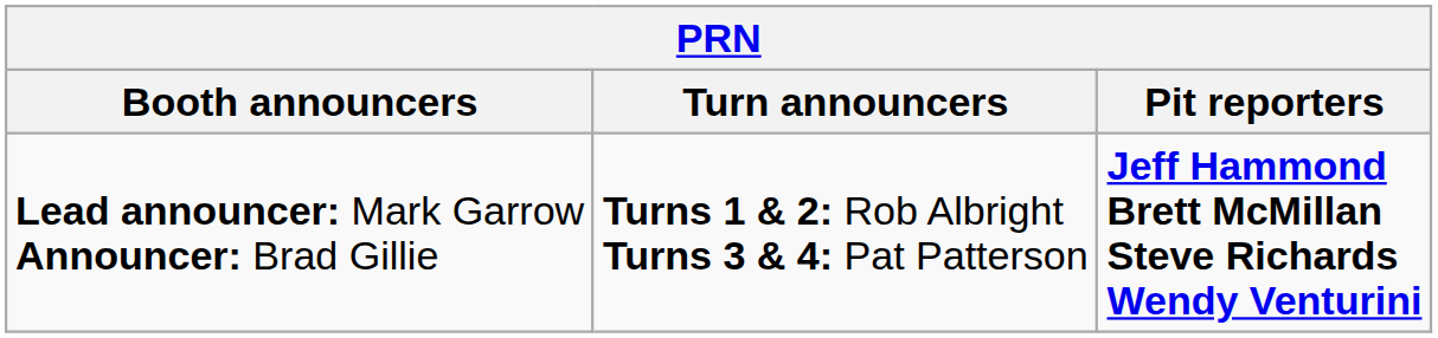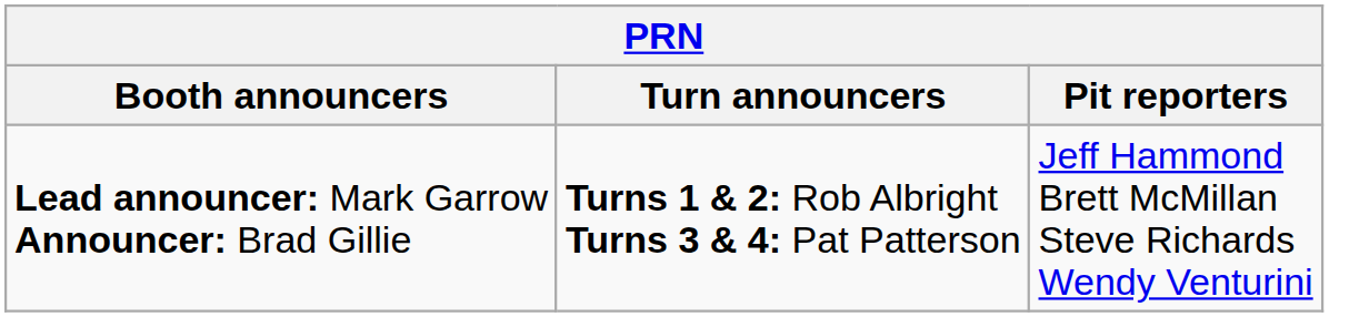Lead announcer: Mark Garrow Announcer: Brad Gillie | Pit reporters: bold -> normal
